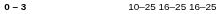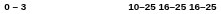row 1 | column 2: normal -> bold
